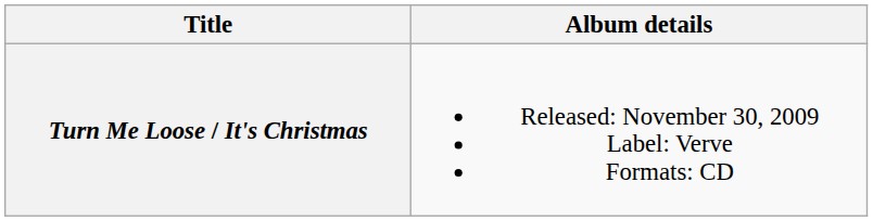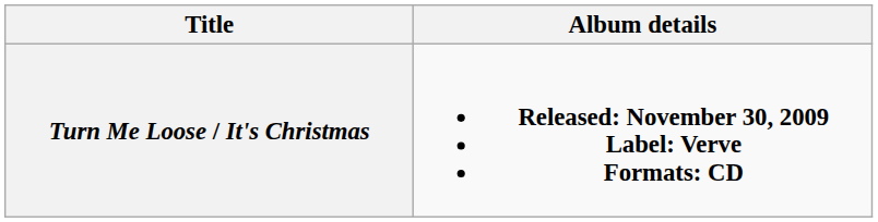Turn Me Loose / It's Christmas | Album details: normal -> bold
